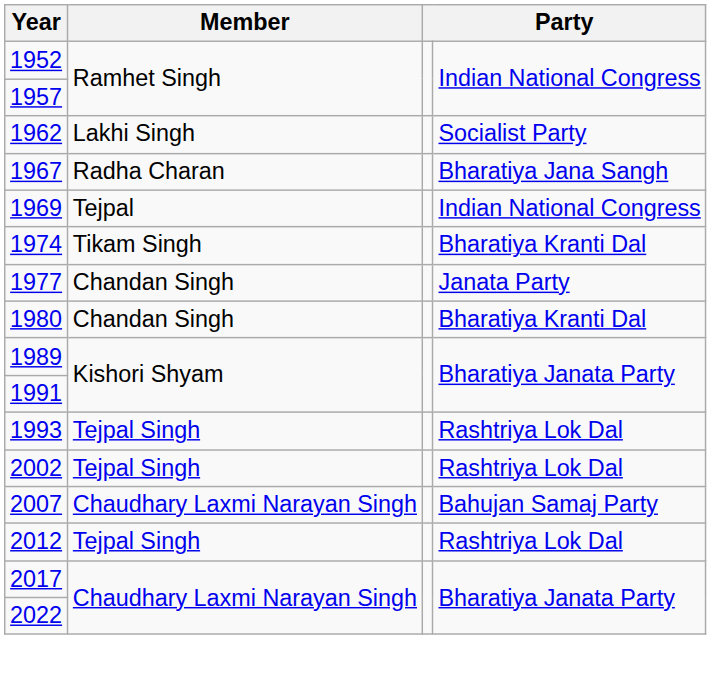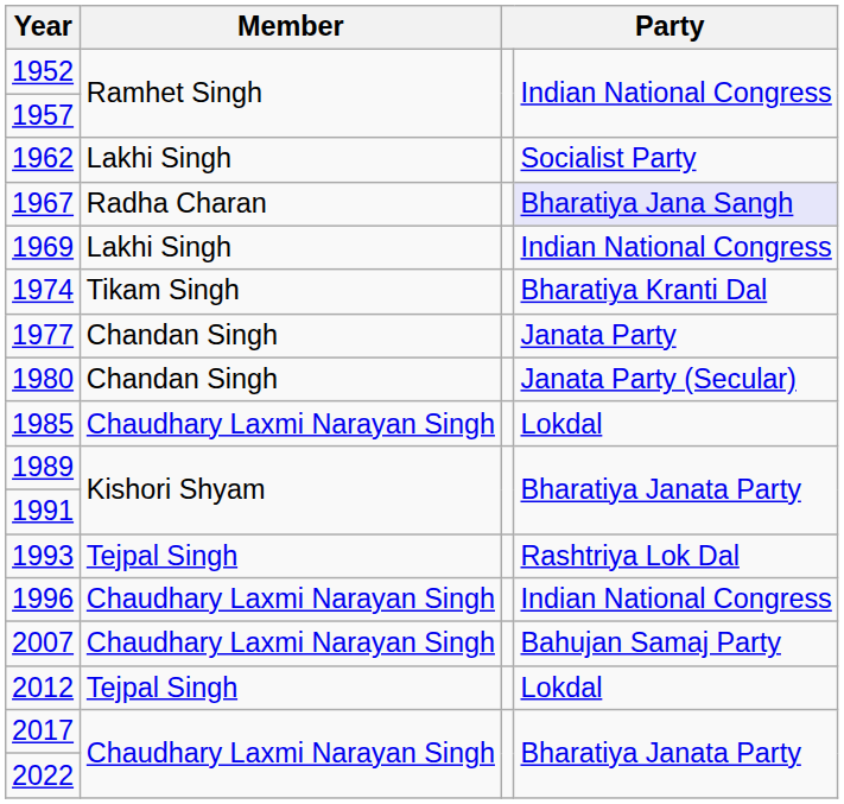1967 | column 4: no background -> lavender background
1969 | Member: Tejpal -> Lakhi Singh
1980 | column 4: Bharatiya Kranti Dal -> Janata Party (Secular)
+ row: 1985 | Chaudhary Laxmi Narayan Singh | Lokdal
+ row: 1996 | Chaudhary Laxmi Narayan Singh | Indian National Congress
- row: 2002 | Tejpal Singh | Rashtriya Lok Dal
2012 | column 4: Rashtriya Lok Dal -> Lokdal
